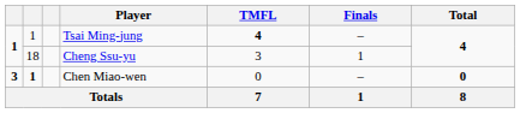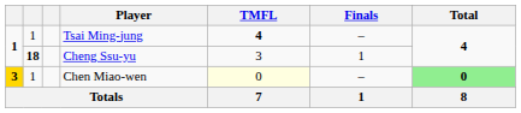Cheng Ssu-yu | column 2: normal -> bold
Chen Miao-wen | column 1: no background -> gold background
Chen Miao-wen | column 2: bold -> normal
Chen Miao-wen | TMFL: no background -> lightyellow background
Chen Miao-wen | Total: no background -> lightgreen background
